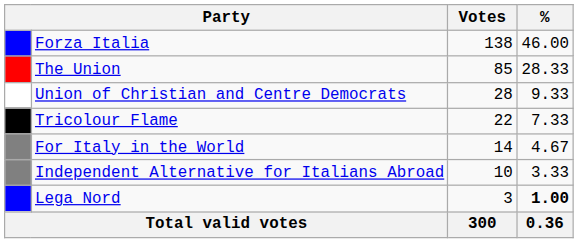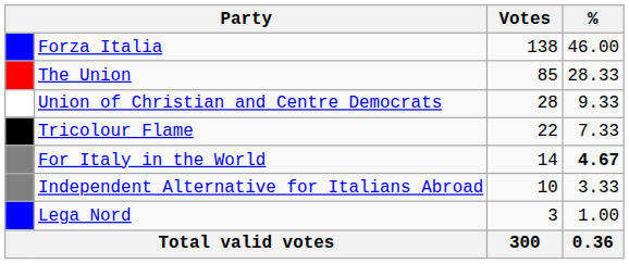For Italy in the World | %: normal -> bold
Lega Nord | %: bold -> normal
